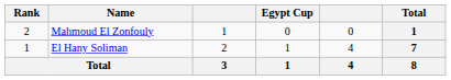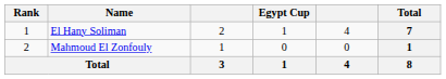rows swapped: El Hany Soliman <-> Mahmoud El Zonfouly
